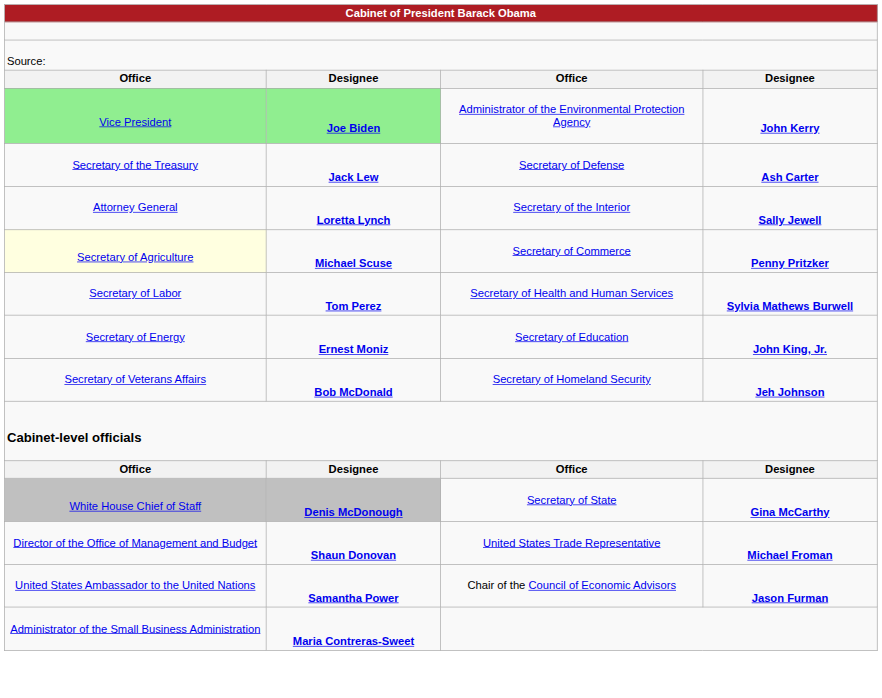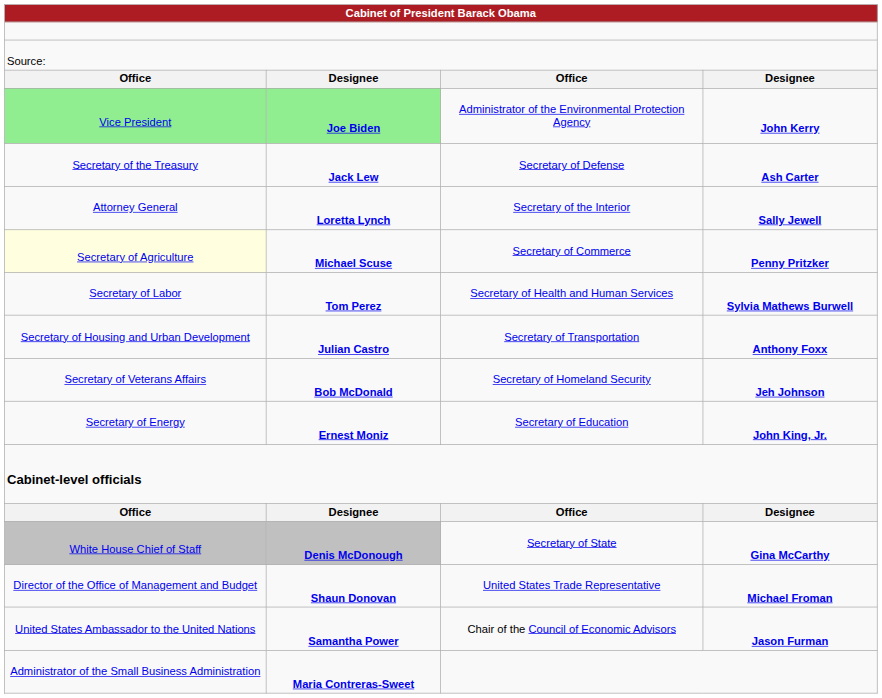+ row: Secretary of Housing and Urban Development | Julian Castro | Secretary of Transportation | Anthony Foxx
rows swapped: Secretary of Energy <-> Secretary of Veterans Affairs
